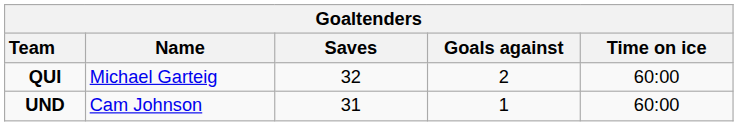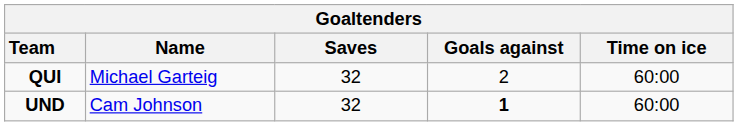UND | Saves: 31 -> 32
UND | Goals against: normal -> bold
